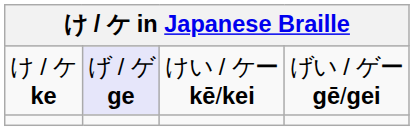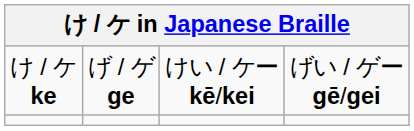け / ケ ke | column 2: lavender background -> no background
